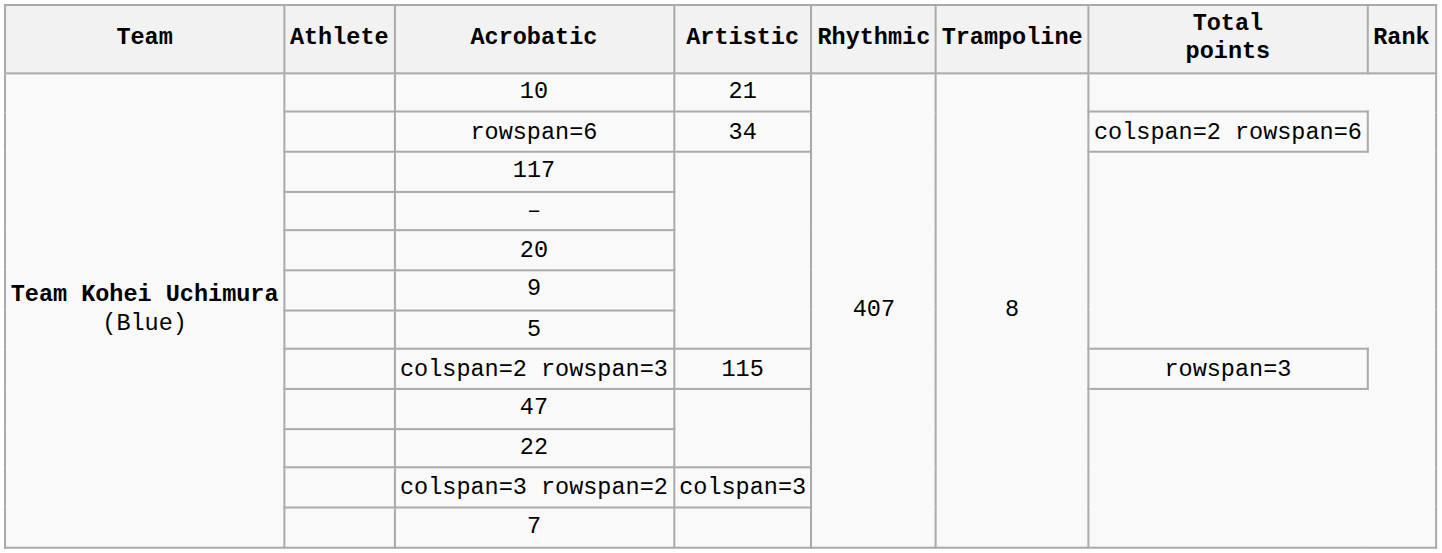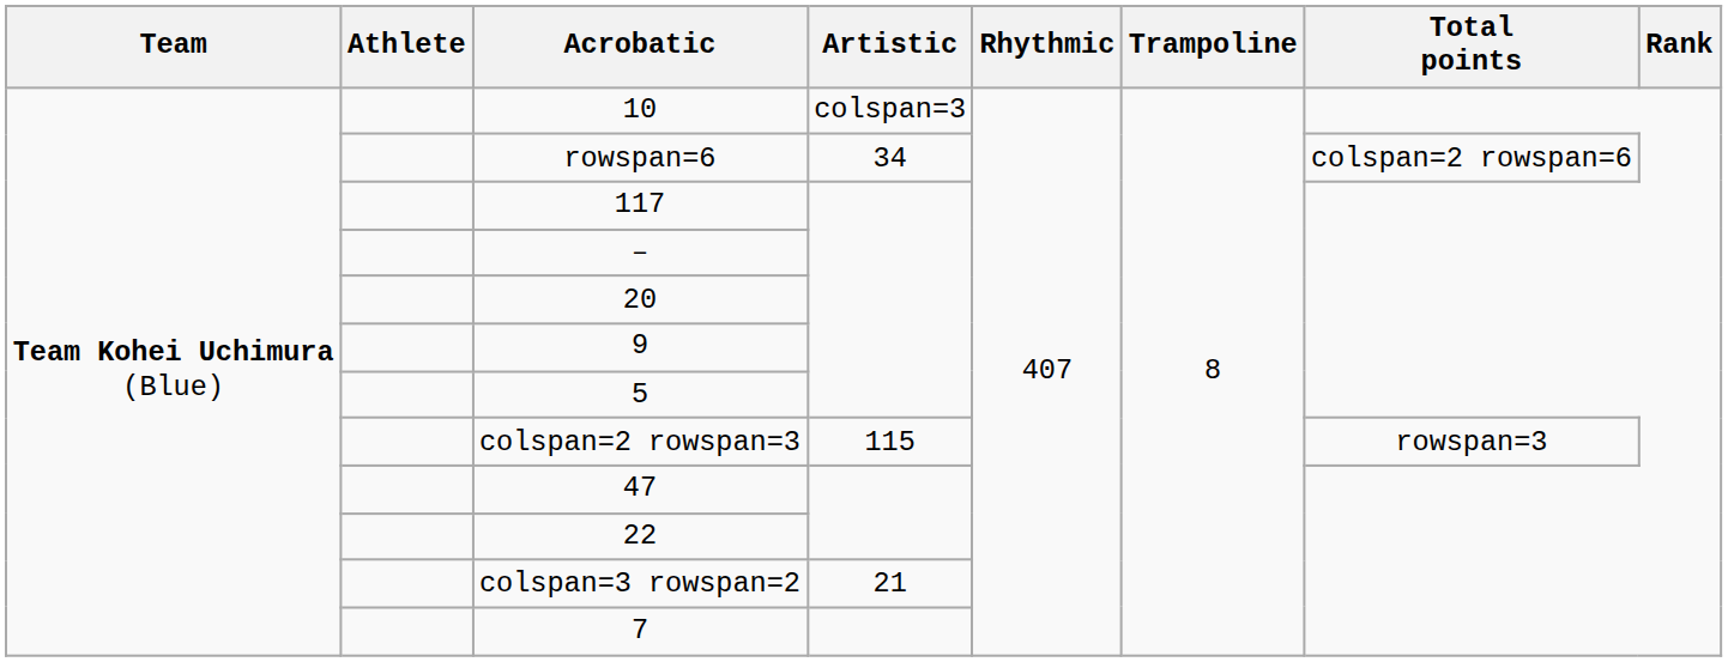10 | Artistic: 21 -> colspan=3
colspan=3 rowspan=2 | Artistic: colspan=3 -> 21
